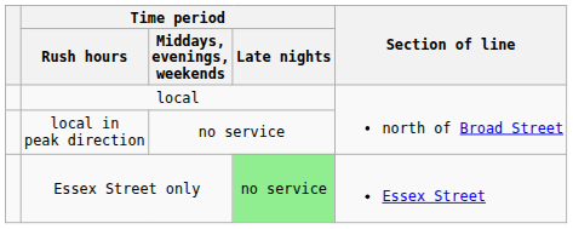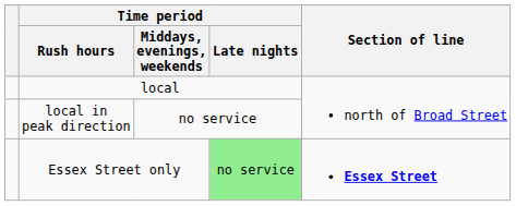Essex Street only | Section of line: normal -> bold
